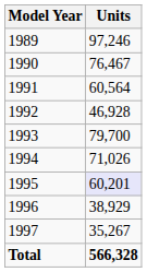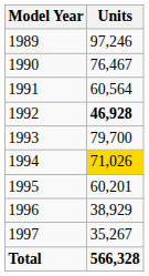1992 | Units: normal -> bold
1994 | Units: no background -> gold background
1995 | Units: lavender background -> no background
